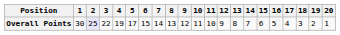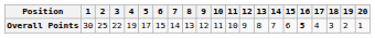row 2 | 2: lavender background -> no background
row 2 | 16: normal -> bold
